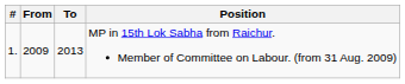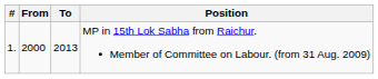row 2 | From: 2009 -> 2000
